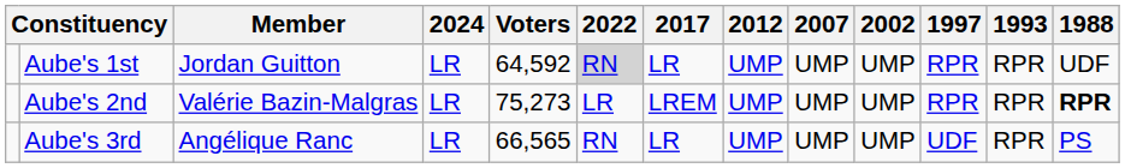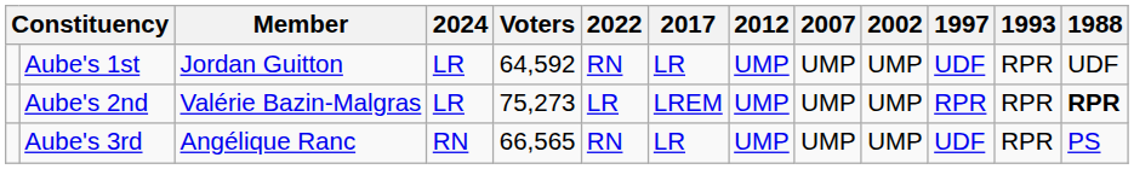Aube's 1st | 2022: lightgrey background -> no background
Aube's 1st | 1997: RPR -> UDF
Aube's 3rd | 2024: LR -> RN
